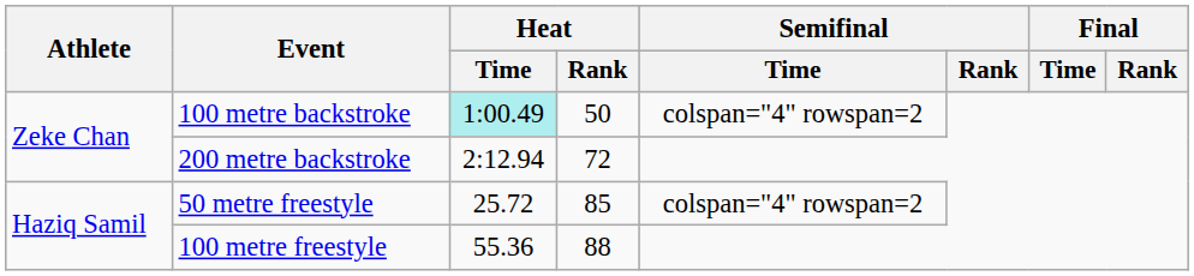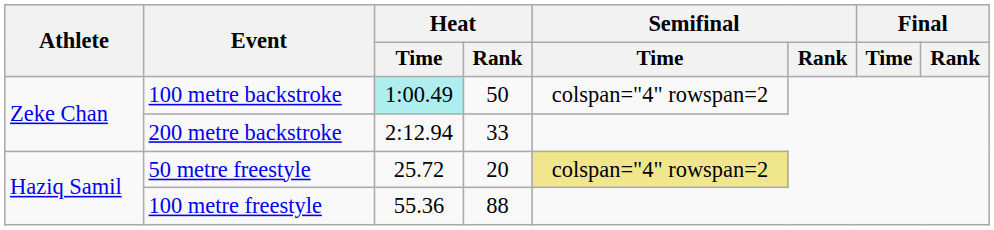200 metre backstroke | Heat / Rank: 72 -> 33
50 metre freestyle | Heat / Rank: 85 -> 20
50 metre freestyle | Semifinal / Time: no background -> khaki background
